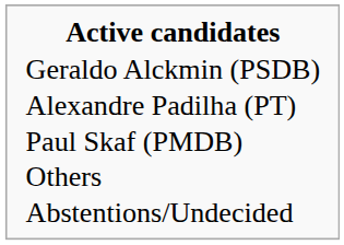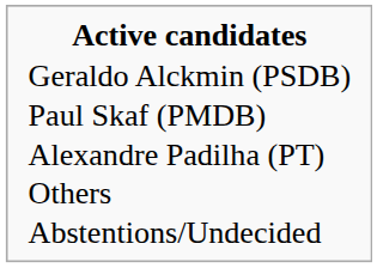row 3 | column 1: Alexandre Padilha (PT) -> Paul Skaf (PMDB)
row 4 | column 1: Paul Skaf (PMDB) -> Alexandre Padilha (PT)
